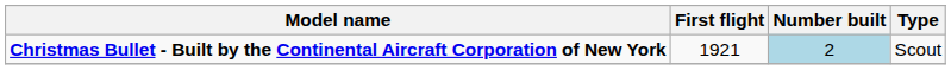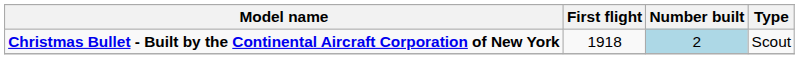row 2 | First flight: 1921 -> 1918
